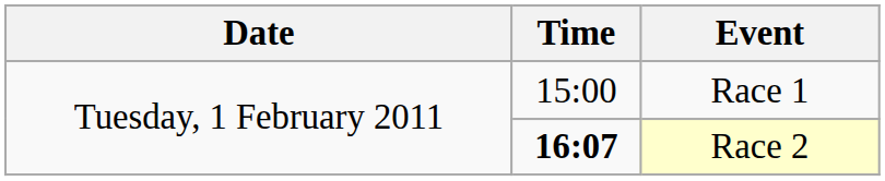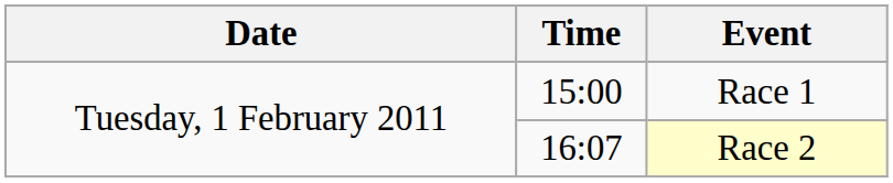Race 2 | Time: bold -> normal
